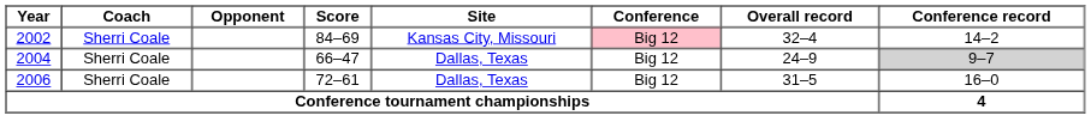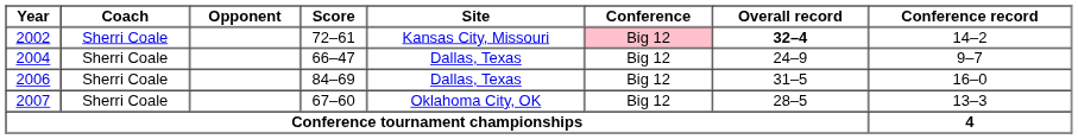2002 | Score: 84–69 -> 72–61
2002 | Overall record: normal -> bold
2004 | Conference record: lightgrey background -> no background
2006 | Score: 72–61 -> 84–69
+ row: 2007 | Sherri Coale | 67–60 | Oklahoma City, OK | Big 12 | 28–5 | 13–3
